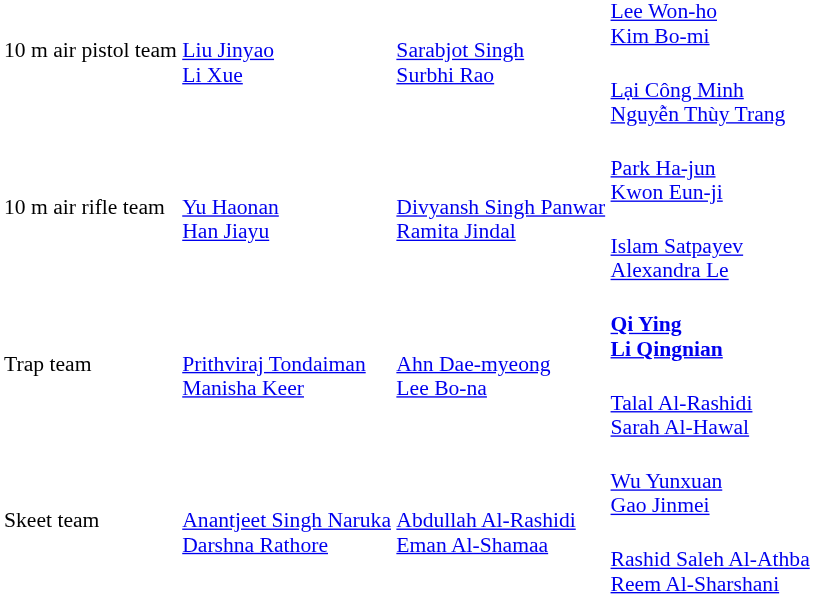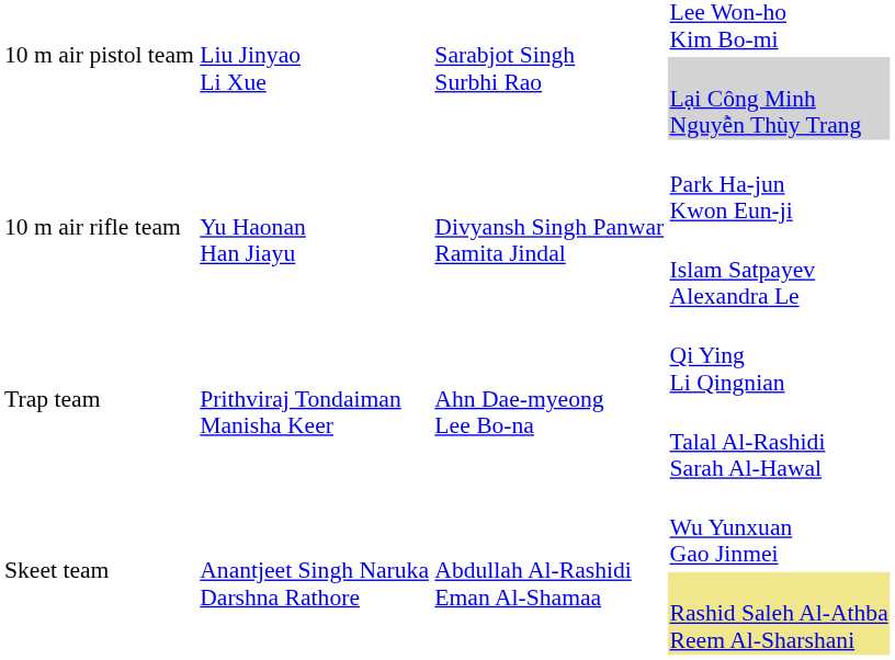Lại Công Minh Nguyễn Thùy Trang | column 4: no background -> lightgrey background
Qi Ying Li Qingnian | column 4: bold -> normal
Rashid Saleh Al-Athba Reem Al-Sharshani | column 4: no background -> khaki background
